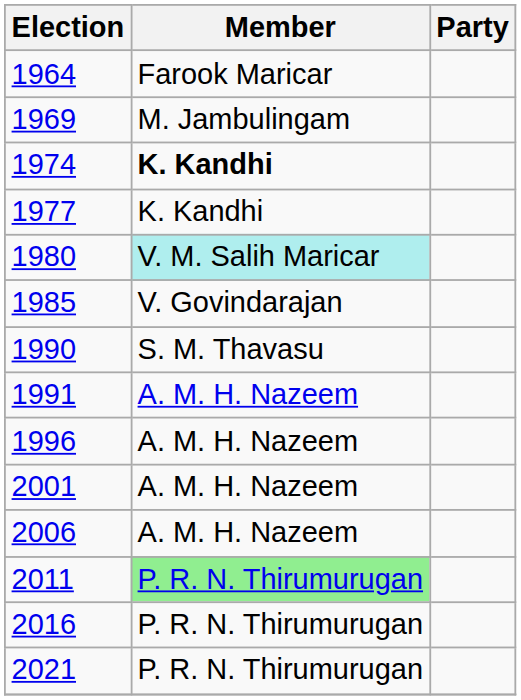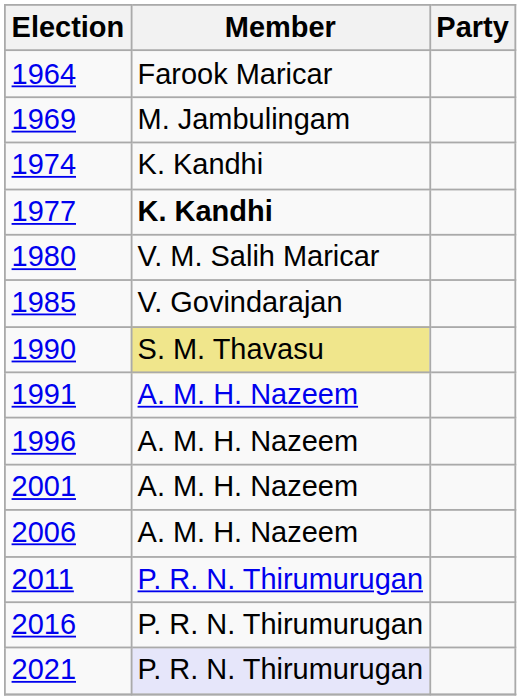1974 | Member: bold -> normal
1977 | Member: normal -> bold
1980 | Member: paleturquoise background -> no background
1990 | Member: no background -> khaki background
2011 | Member: lightgreen background -> no background
2021 | Member: no background -> lavender background
